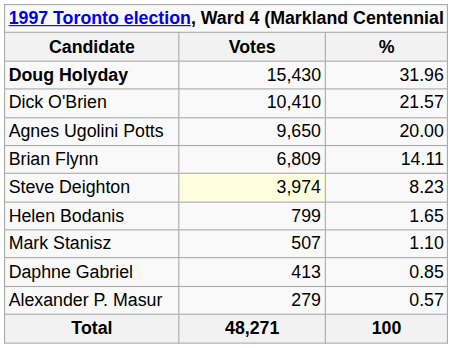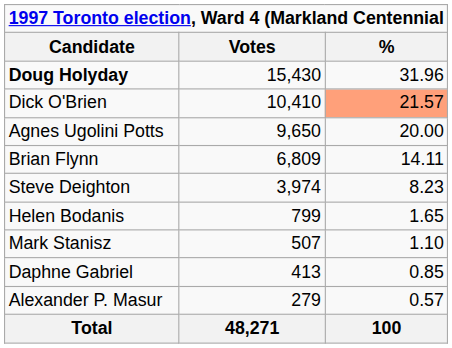Dick O'Brien | %: no background -> lightsalmon background
Steve Deighton | Votes: lightyellow background -> no background
